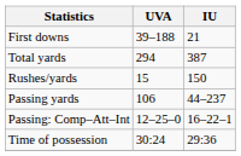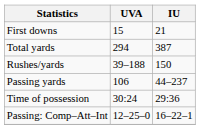First downs | UVA: 39–188 -> 15
Rushes/yards | UVA: 15 -> 39–188
rows swapped: Passing: Comp–Att–Int <-> Time of possession
